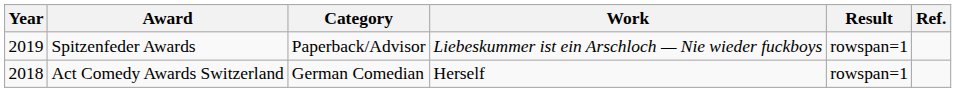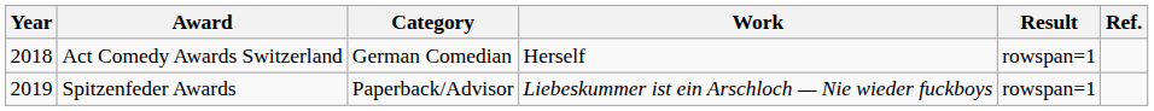rows swapped: Act Comedy Awards Switzerland <-> Spitzenfeder Awards
